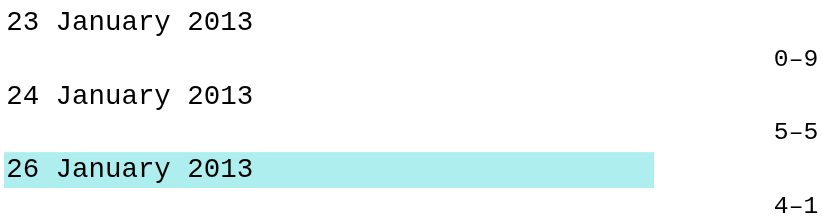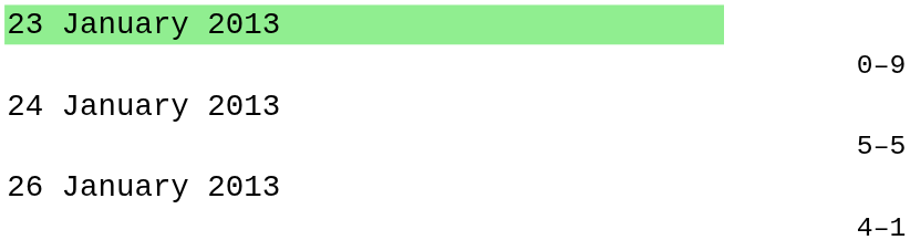23 January 2013 | column 1: no background -> lightgreen background
26 January 2013 | column 1: paleturquoise background -> no background
